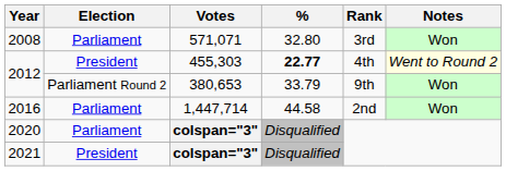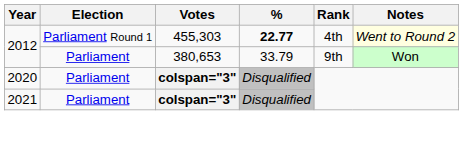- row: 2008 | Parliament | 571,071 | 32.80 | 3rd | Won
2012 / 455,303 | Election: President -> Parliament Round 1
2012 / 380,653 | Election: Parliament Round 2 -> Parliament
- row: 2016 | Parliament | 1,447,714 | 44.58 | 2nd | Won
2021 | Election: President -> Parliament
